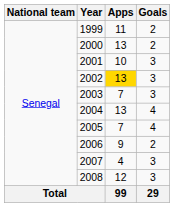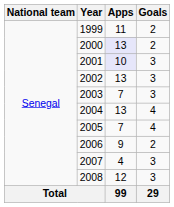2000 | Apps: no background -> lavender background
2001 | Apps: no background -> lavender background
2002 | Apps: gold background -> no background
